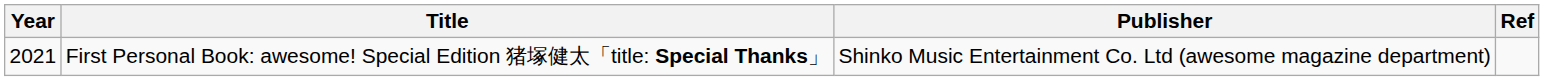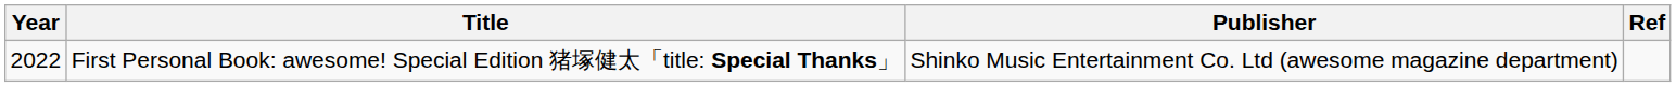row 2 | Year: 2021 -> 2022
